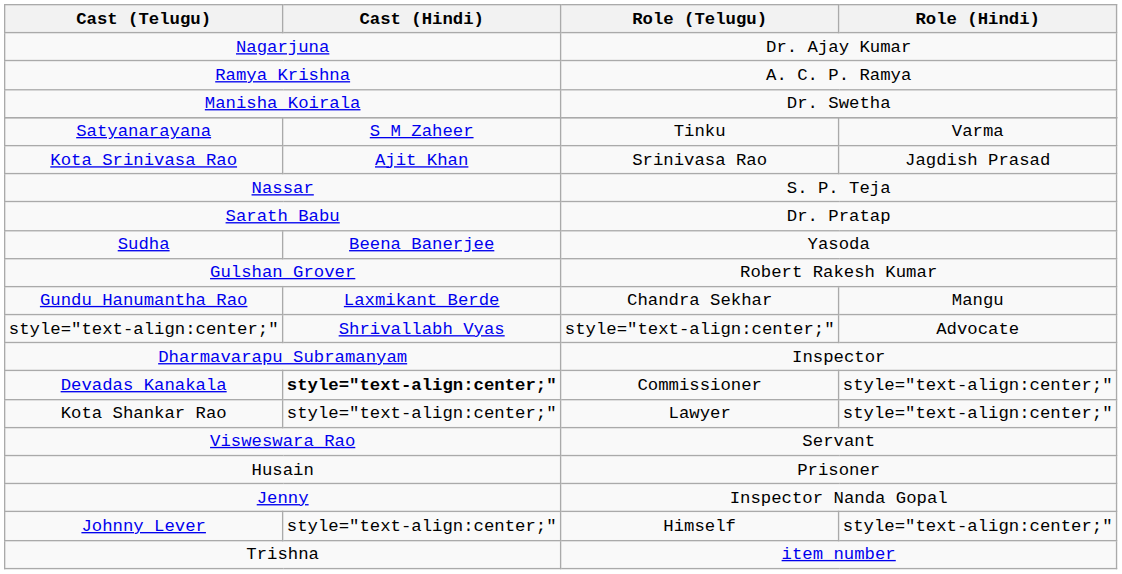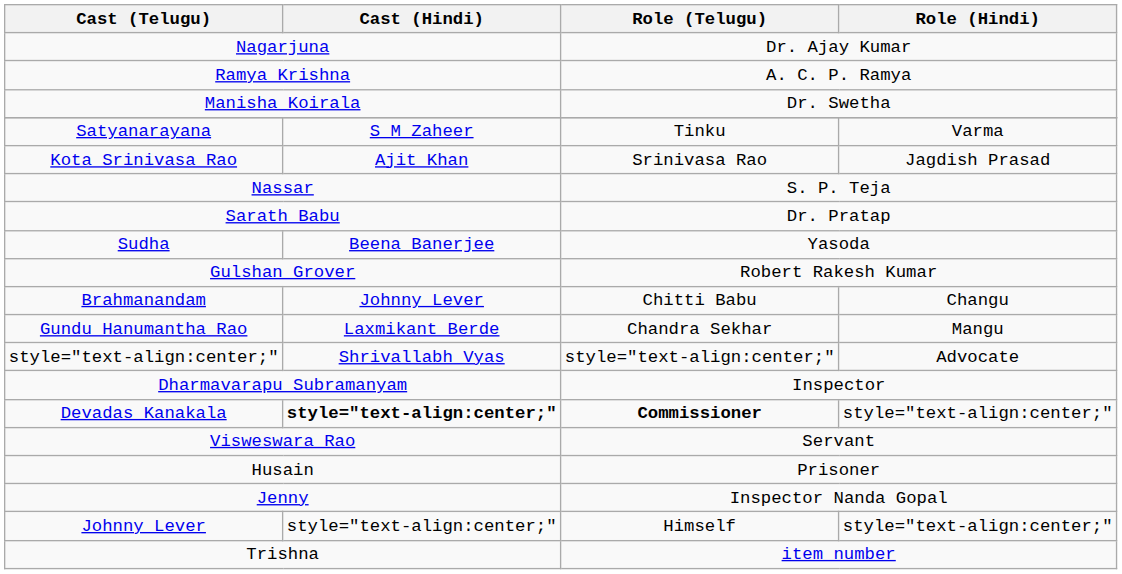+ row: Brahmanandam | Johnny Lever | Chitti Babu | Changu
Devadas Kanakala | Role (Telugu): normal -> bold
- row: Kota Shankar Rao | style="text-align:center;" | Lawyer | style="text-align:center;"
